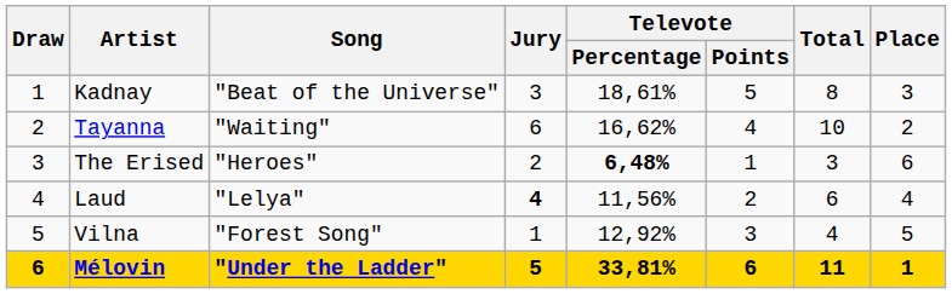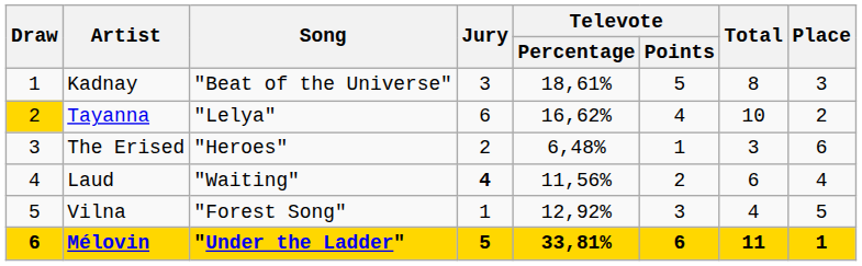Tayanna | Draw: no background -> gold background
Tayanna | Song: "Waiting" -> "Lelya"
The Erised | Televote / Percentage: bold -> normal
Laud | Song: "Lelya" -> "Waiting"
